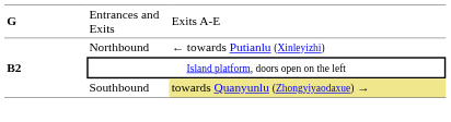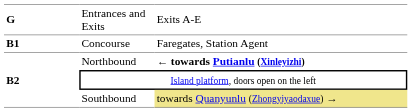+ row: B1 | Concourse | Faregates, Station Agent
Northbound | column 3: normal -> bold
